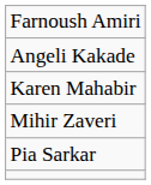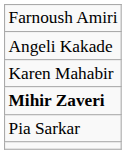row 4 | column 1: normal -> bold
